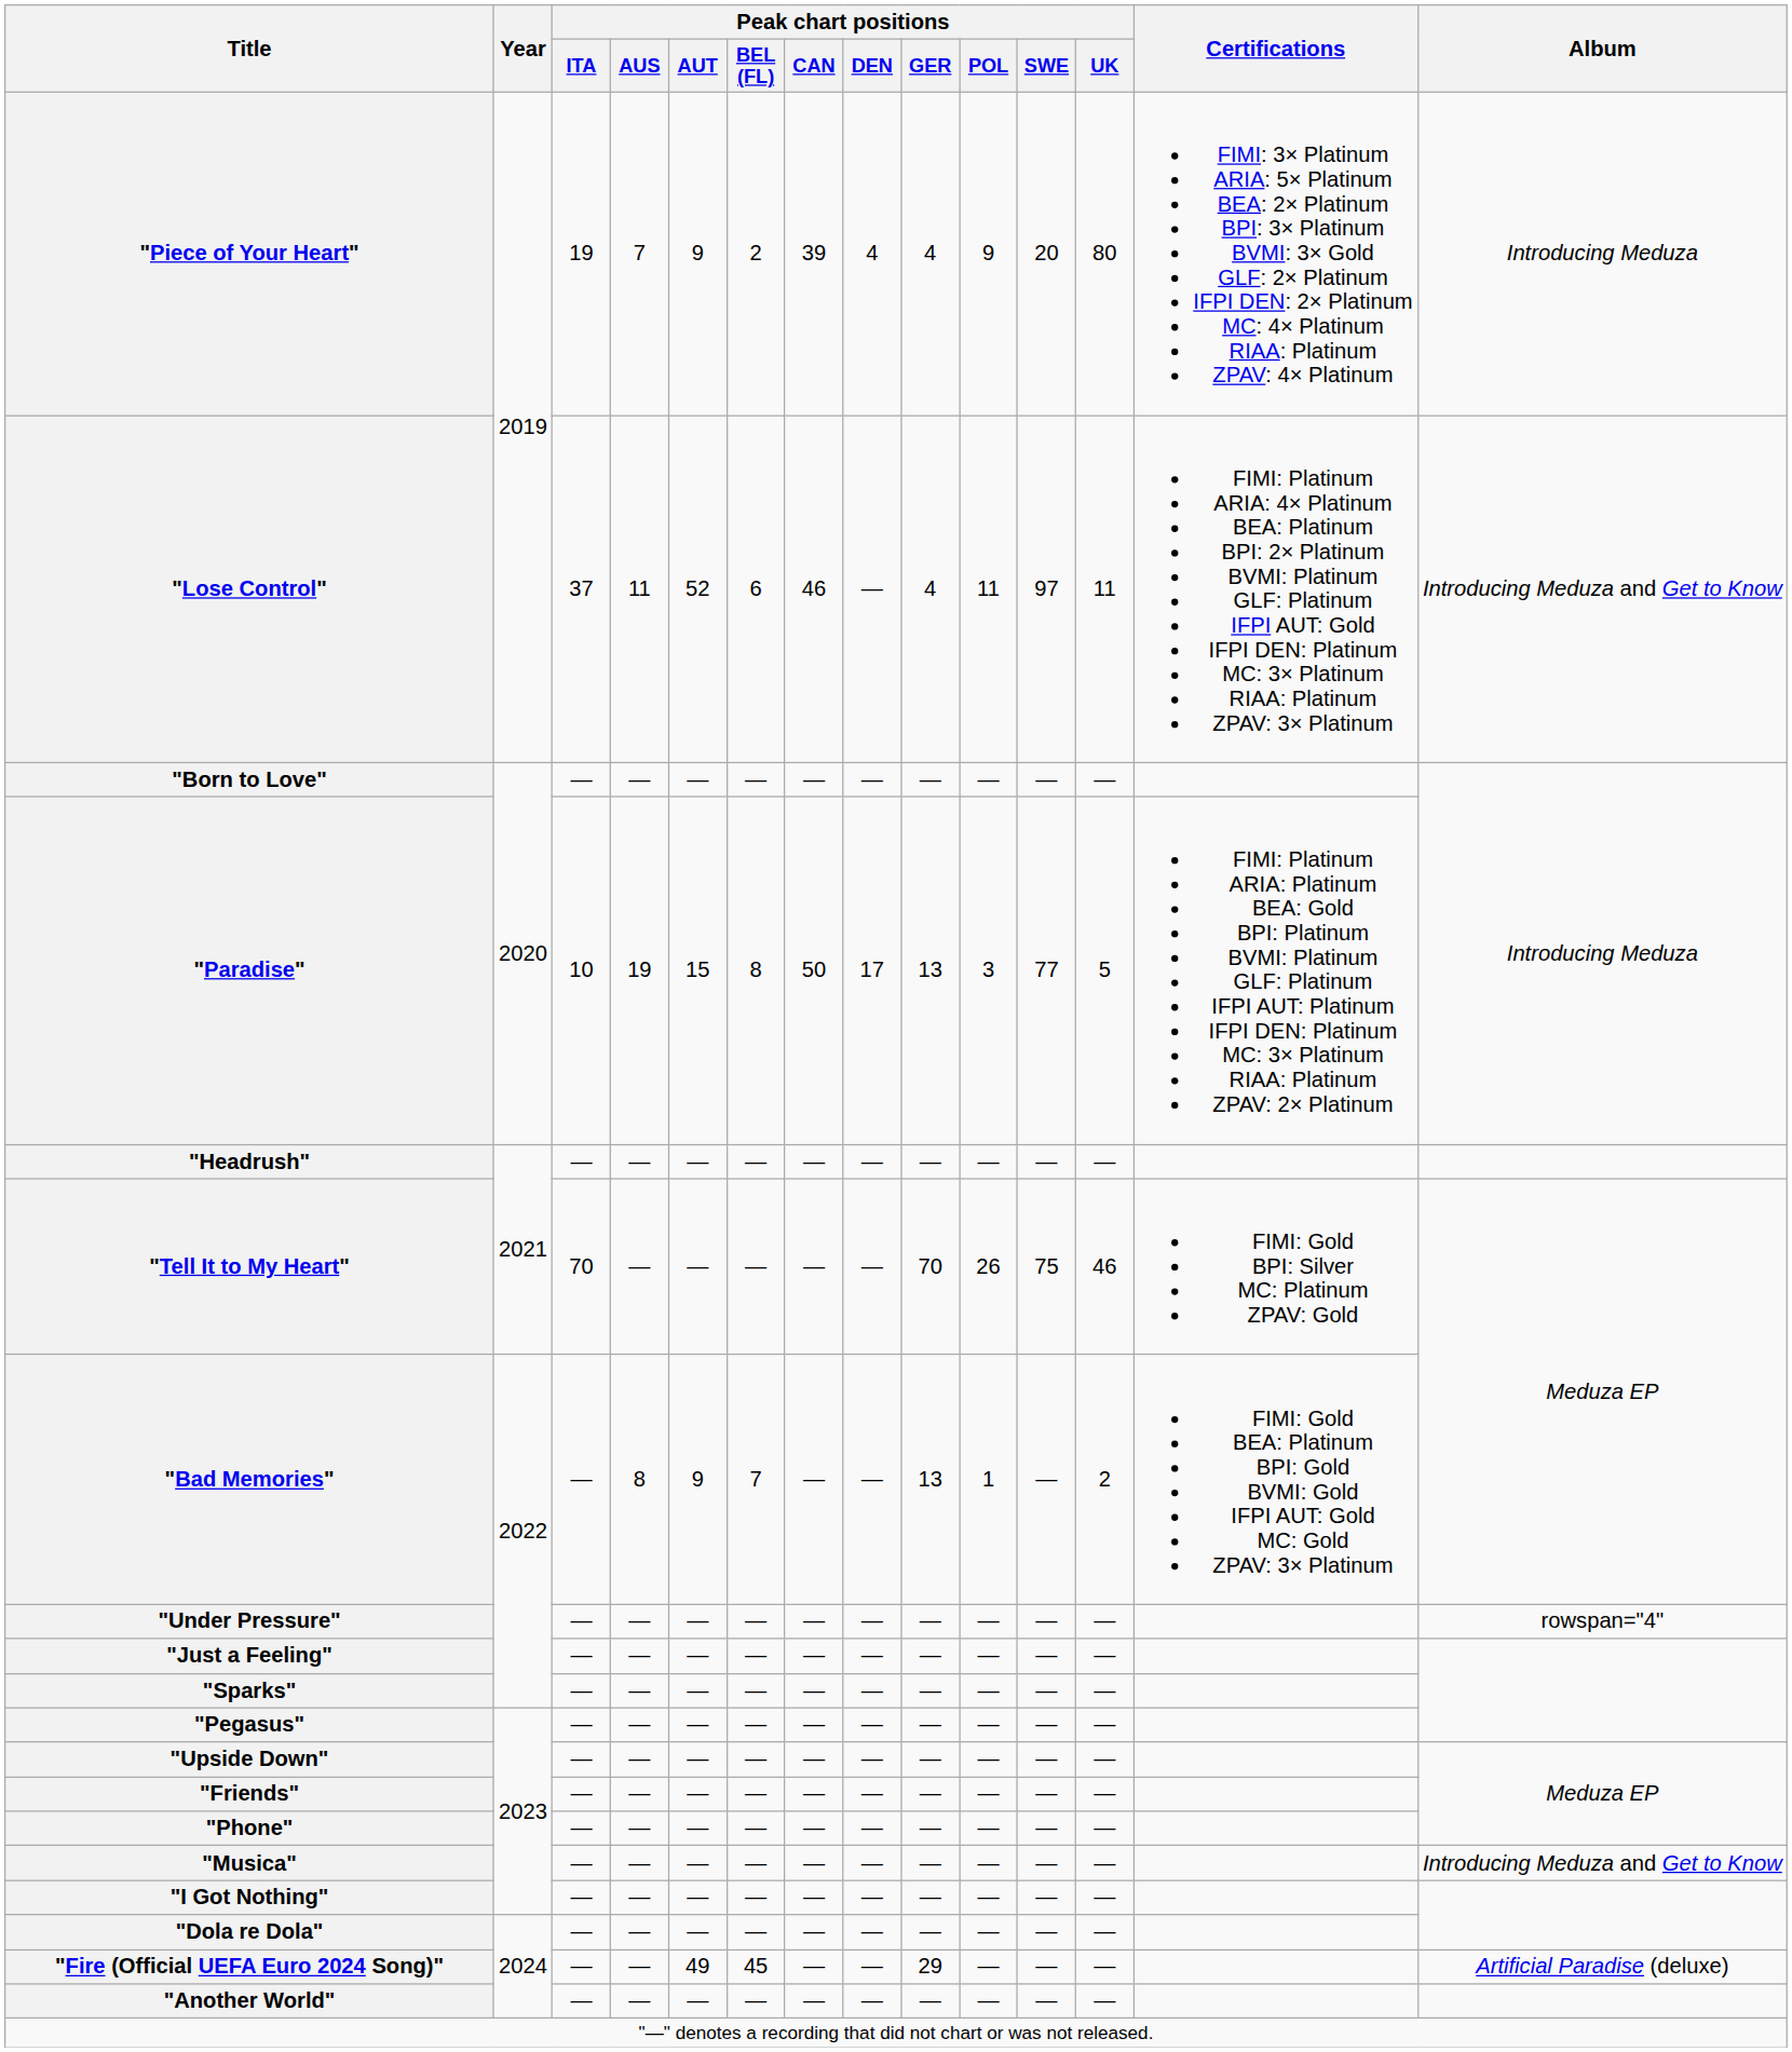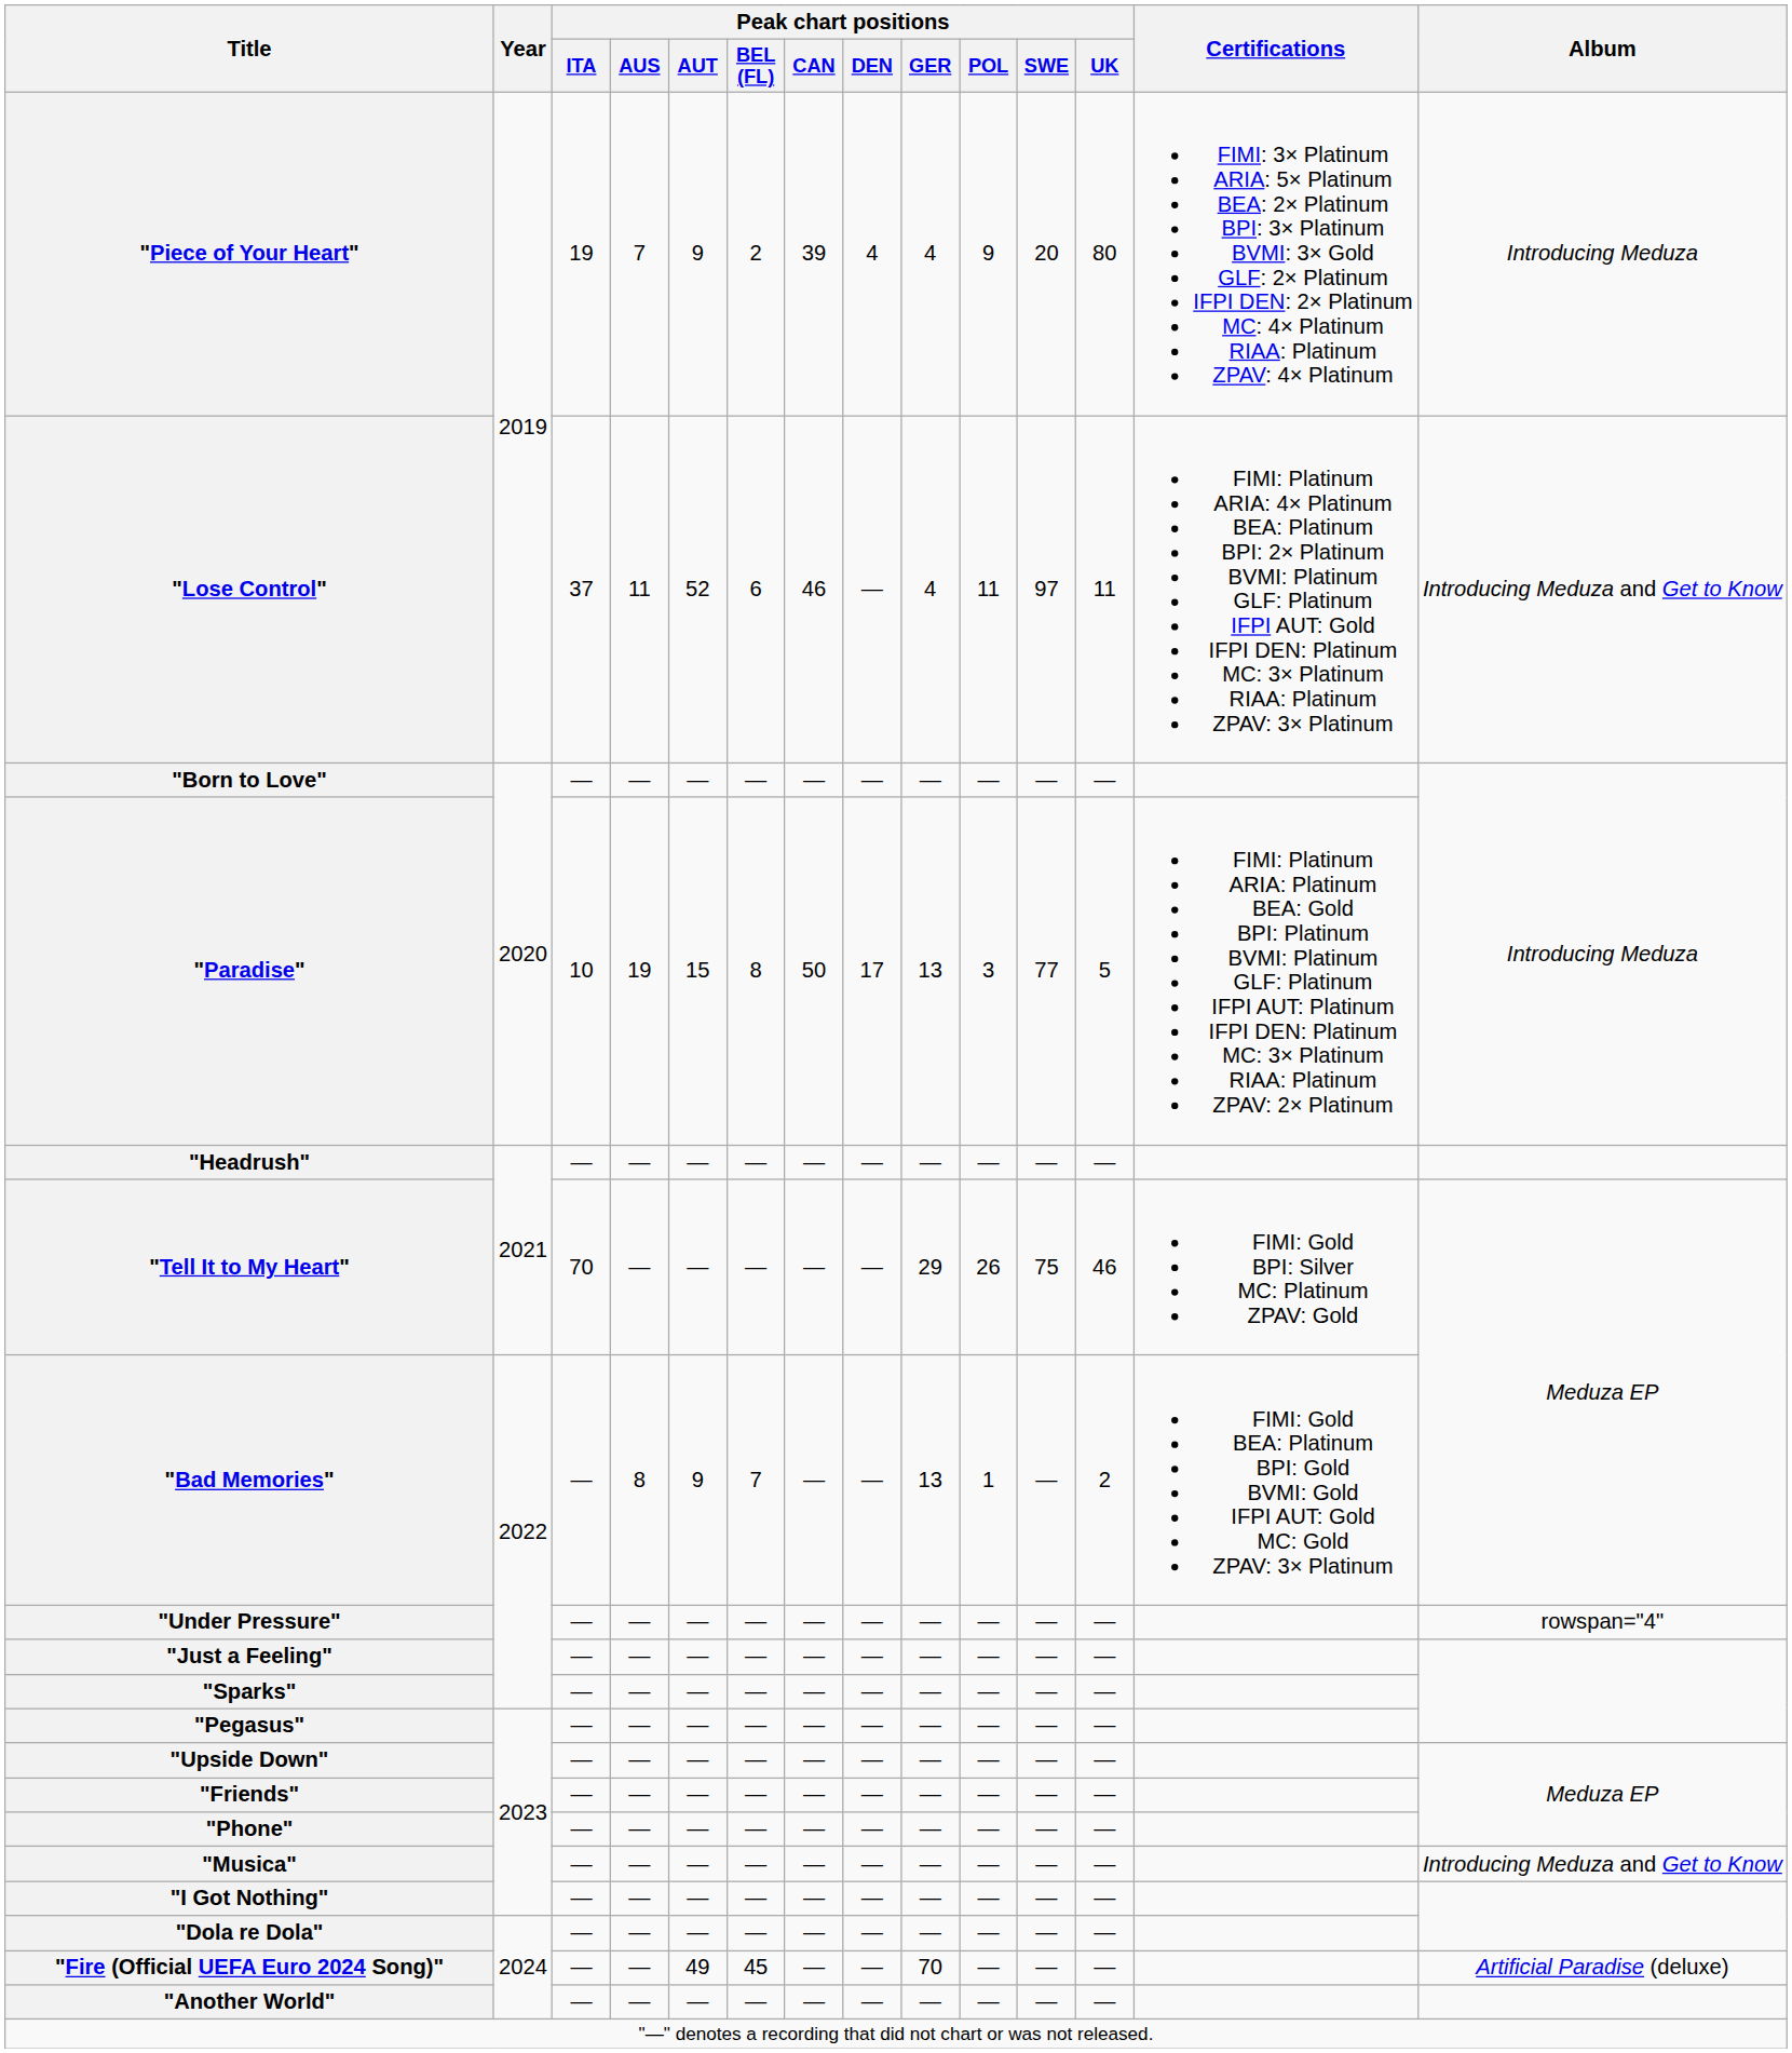"Tell It to My Heart" | Peak chart positions / GER: 70 -> 29
"Fire (Official UEFA Euro 2024 Song)" | Peak chart positions / GER: 29 -> 70
